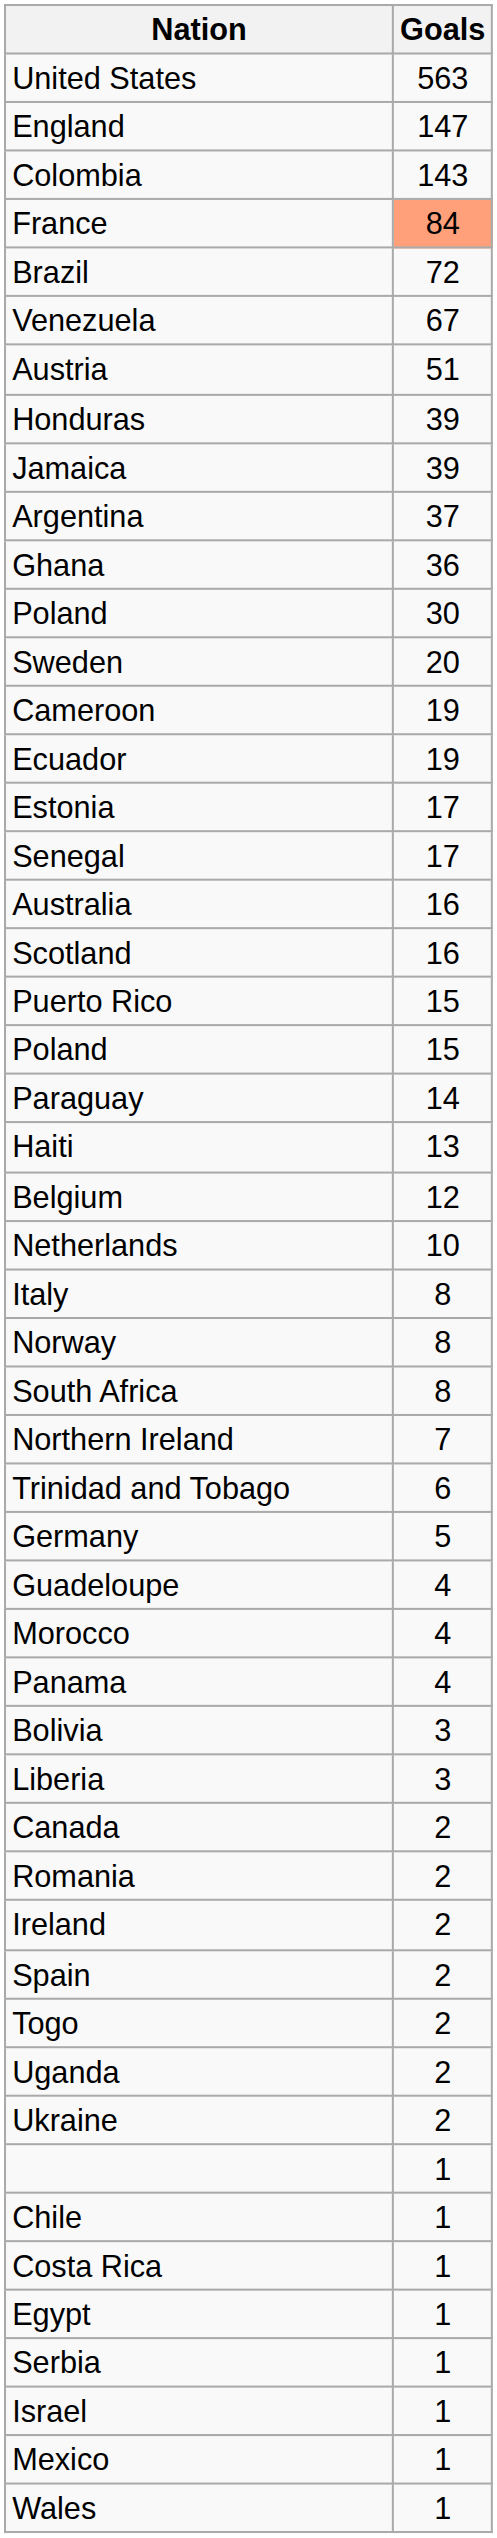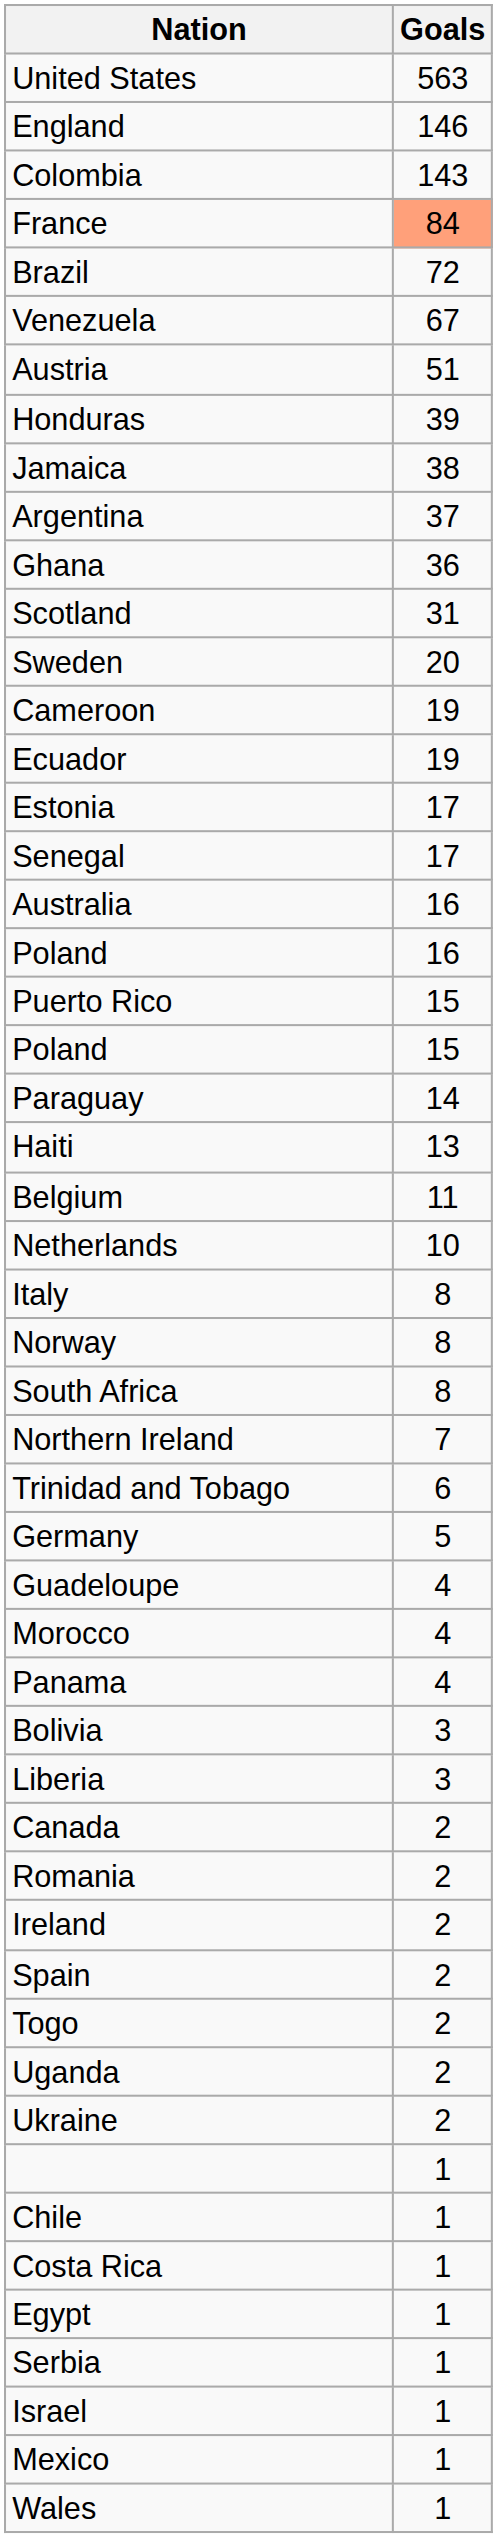row 3 | Goals: 147 -> 146
row 10 | Goals: 39 -> 38
row 13 | Nation: Poland -> Scotland
row 13 | Goals: 30 -> 31
row 20 | Nation: Scotland -> Poland
row 25 | Goals: 12 -> 11
